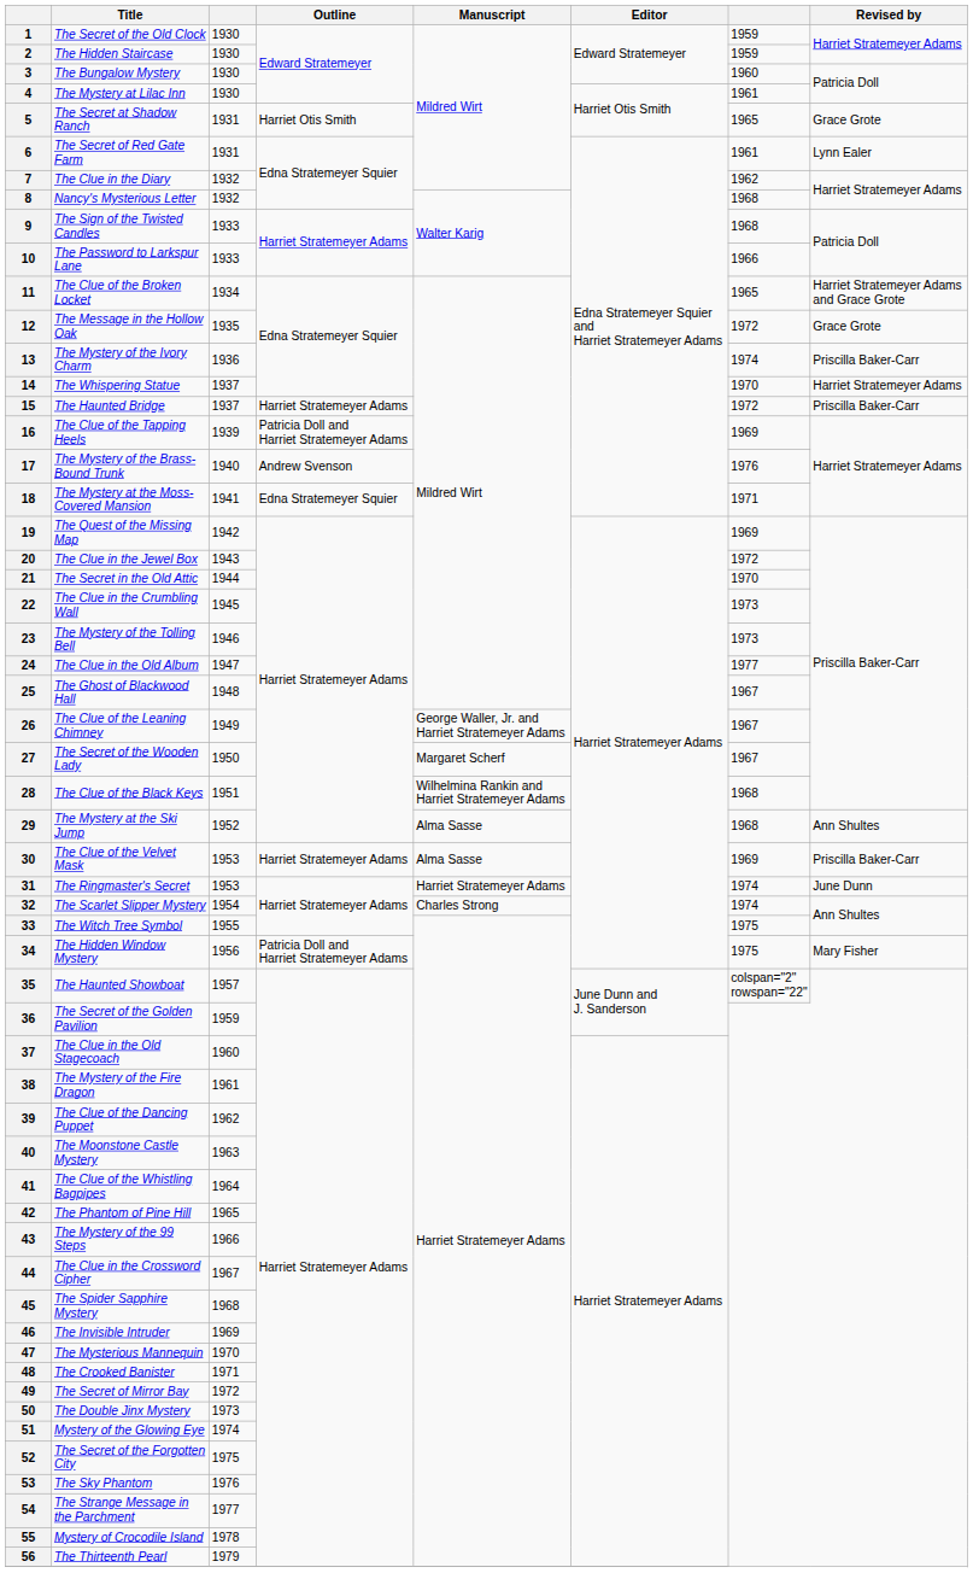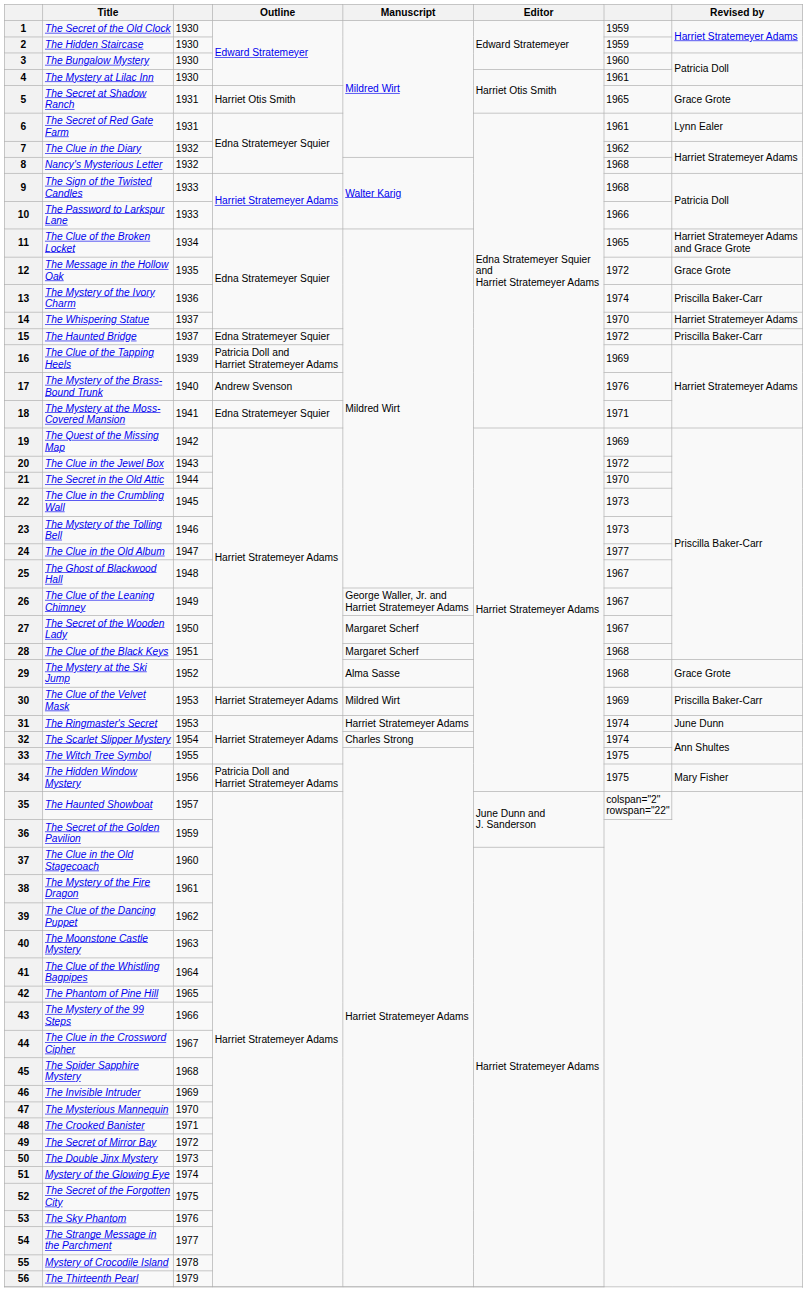15 | Outline: Harriet Stratemeyer Adams -> Edna Stratemeyer Squier
28 | Manuscript: Wilhelmina Rankin and Harriet Stratemeyer Adams -> Margaret Scherf
29 | Revised by: Ann Shultes -> Grace Grote
30 | Manuscript: Alma Sasse -> Mildred Wirt
